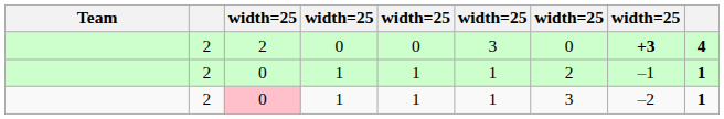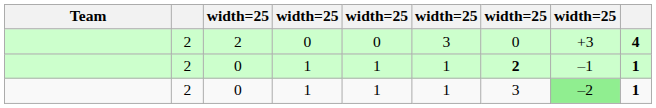row 2 | column 8: bold -> normal
row 3 | column 7: normal -> bold
row 4 | column 3: pink background -> no background
row 4 | column 8: no background -> lightgreen background
